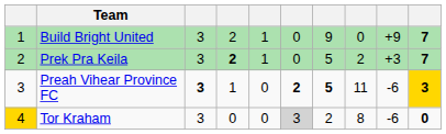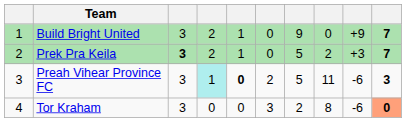Prek Pra Keila | column 3: normal -> bold
Prek Pra Keila | column 4: bold -> normal
Preah Vihear Province FC | column 3: bold -> normal
Preah Vihear Province FC | column 4: no background -> paleturquoise background
Preah Vihear Province FC | column 5: normal -> bold
Preah Vihear Province FC | column 6: bold -> normal
Preah Vihear Province FC | column 7: bold -> normal
Preah Vihear Province FC | column 10: gold background -> no background
Tor Kraham | column 1: gold background -> no background
Tor Kraham | column 6: lightgrey background -> no background
Tor Kraham | column 10: no background -> lightsalmon background
